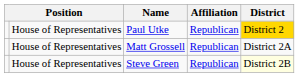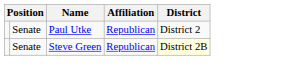Paul Utke | column 2: House of Representatives -> Senate
Paul Utke | District: gold background -> no background
- row: House of Representatives | Matt Grossell | Republican | District 2A
Steve Green | column 2: House of Representatives -> Senate
